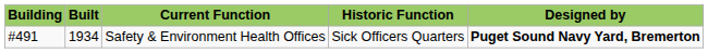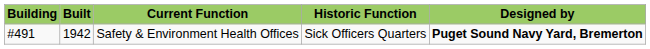Safety & Environment Health Offices | Built: 1934 -> 1942
